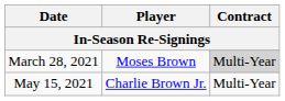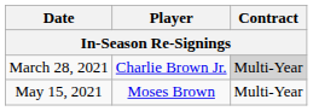March 28, 2021 | Player: Moses Brown -> Charlie Brown Jr.
May 15, 2021 | Player: Charlie Brown Jr. -> Moses Brown
